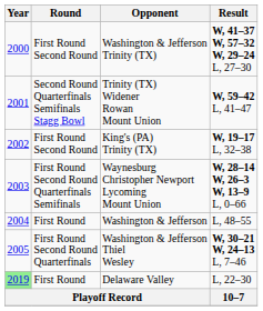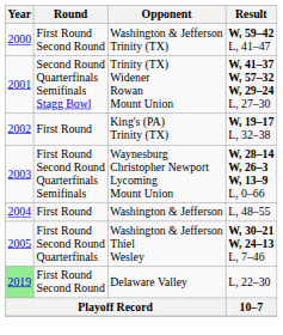Washington & Jefferson Trinity (TX) | Result: W, 41–37 W, 57–32 W, 29–24 L, 27–30 -> W, 59–42 L, 41–47
Trinity (TX) Widener Rowan Mount Union | Result: W, 59–42 L, 41–47 -> W, 41–37 W, 57–32 W, 29–24 L, 27–30
King's (PA) Trinity (TX) | Round: First Round Second Round -> First Round
Delaware Valley | Round: First Round -> First Round Second Round
